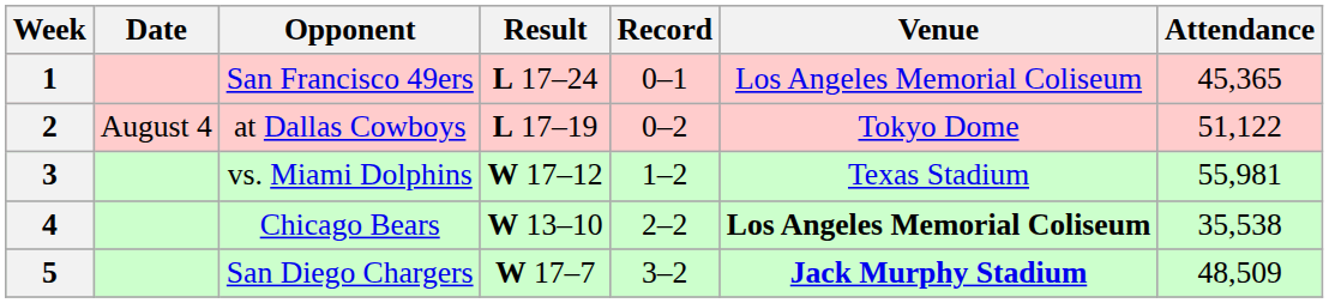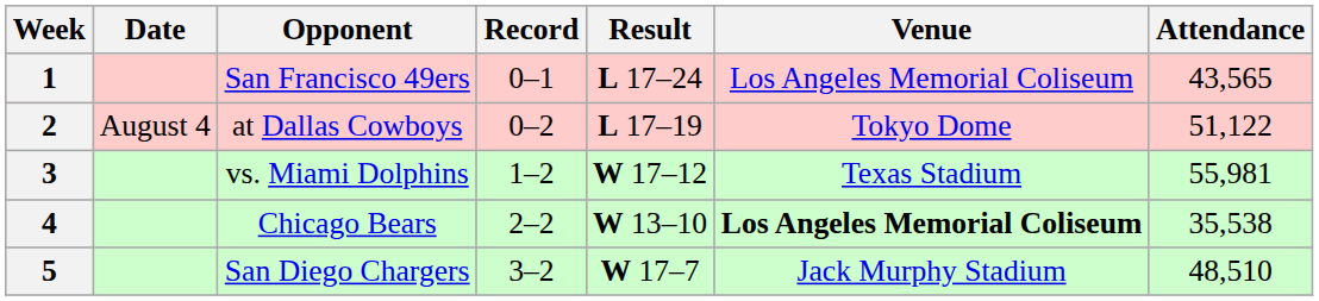columns swapped: Result <-> Record
1 | Attendance: 45,365 -> 43,565
5 | Venue: bold -> normal
5 | Attendance: 48,509 -> 48,510
